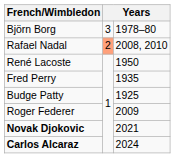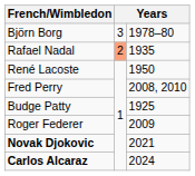Rafael Nadal | column 3: 2008, 2010 -> 1935
Fred Perry | column 3: 1935 -> 2008, 2010
